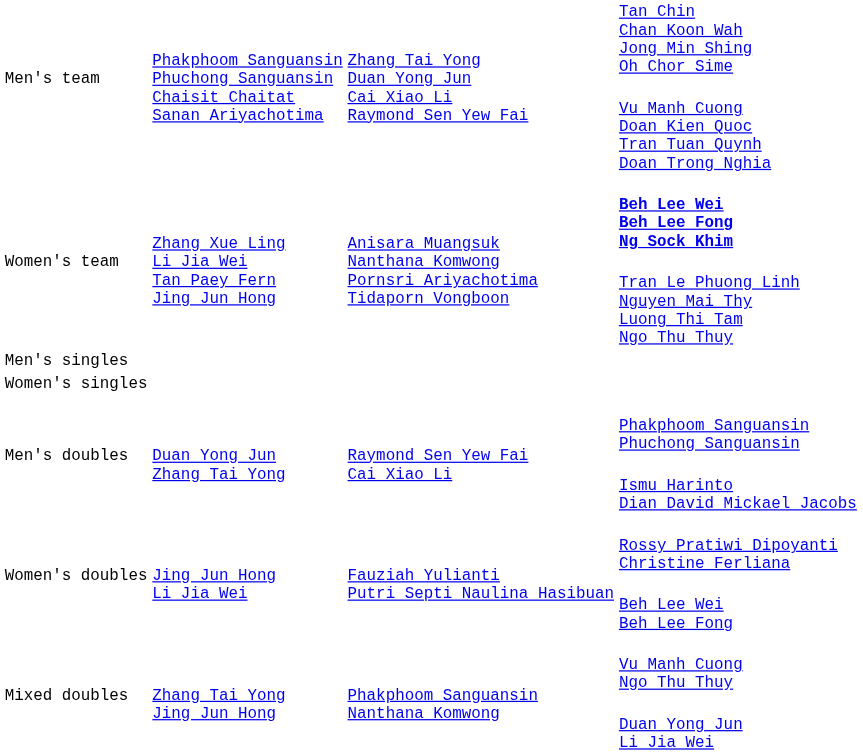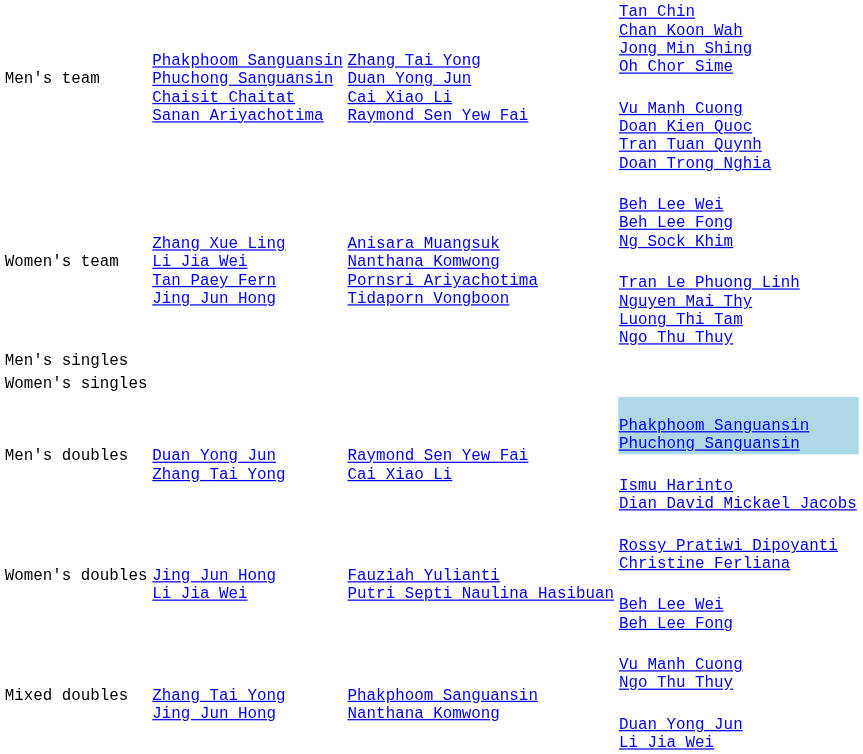Beh Lee Wei Beh Lee Fong Ng Sock Khim | column 4: bold -> normal
Phakphoom Sanguansin Phuchong Sanguansin | column 4: no background -> lightblue background
